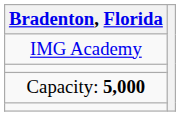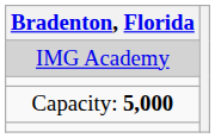row 2 | Bradenton, Florida: no background -> lightgrey background
